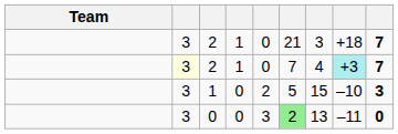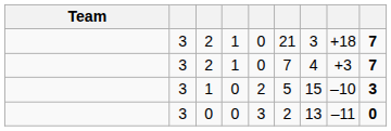row 3 | column 2: lightyellow background -> no background
row 3 | column 8: paleturquoise background -> no background
row 5 | column 6: lightgreen background -> no background
